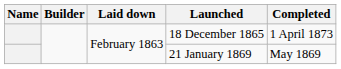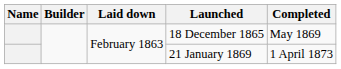18 December 1865 | Completed: 1 April 1873 -> May 1869
21 January 1869 | Completed: May 1869 -> 1 April 1873
